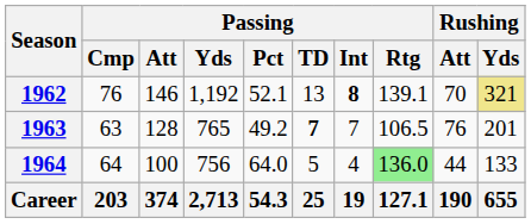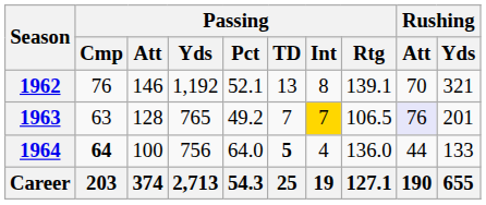1962 | Passing / Int: bold -> normal
1962 | Rushing / Yds: khaki background -> no background
1963 | Passing / TD: bold -> normal
1963 | Passing / Int: no background -> gold background
1963 | Rushing / Att: no background -> lavender background
1964 | Passing / Cmp: normal -> bold
1964 | Passing / TD: normal -> bold
1964 | Passing / Rtg: lightgreen background -> no background
